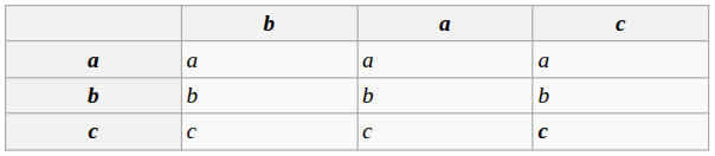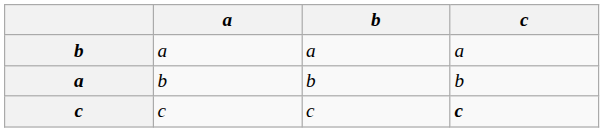columns swapped: a <-> b
row 2 | column 1: a -> b
row 3 | column 1: b -> a
